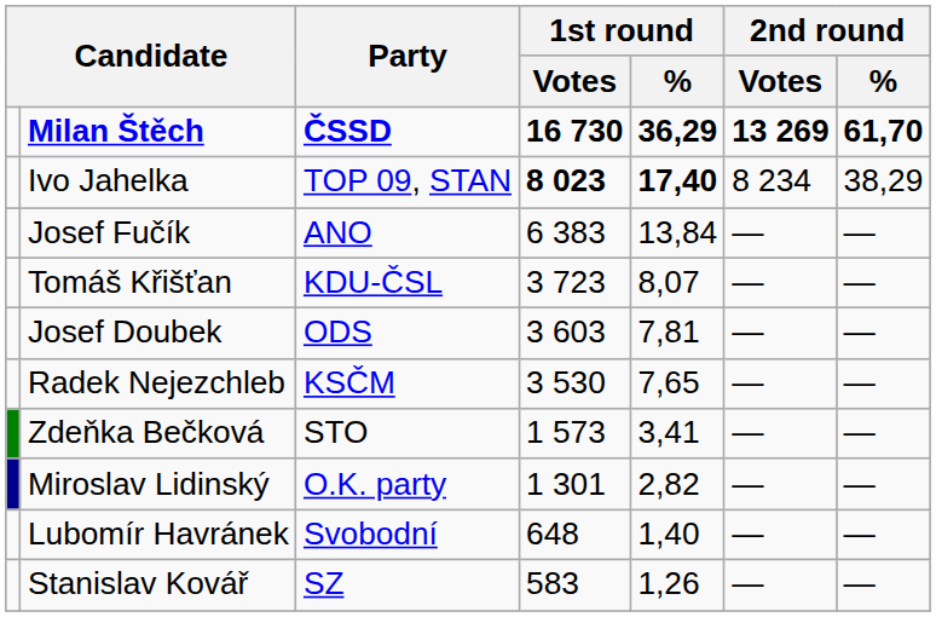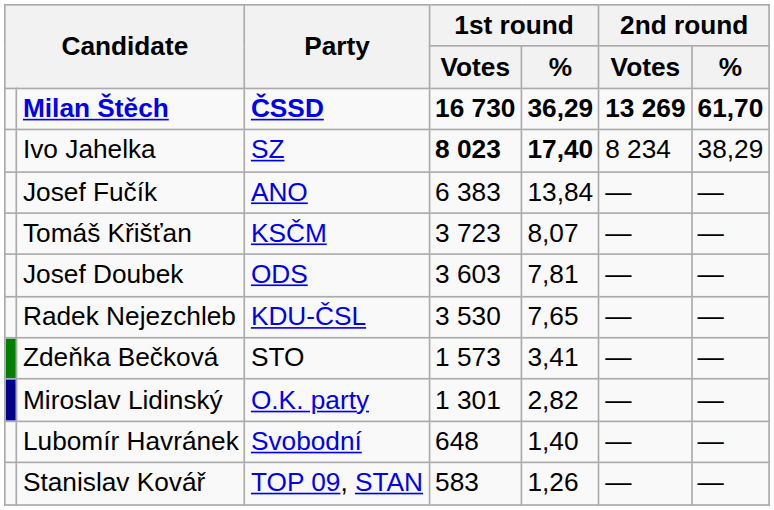Ivo Jahelka | Party: TOP 09, STAN -> SZ
Tomáš Křišťan | Party: KDU-ČSL -> KSČM
Radek Nejezchleb | Party: KSČM -> KDU-ČSL
Stanislav Kovář | Party: SZ -> TOP 09, STAN
